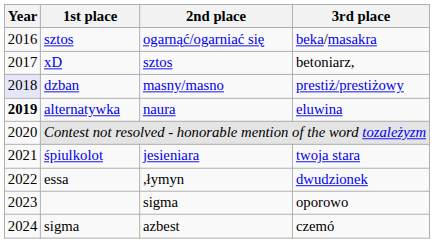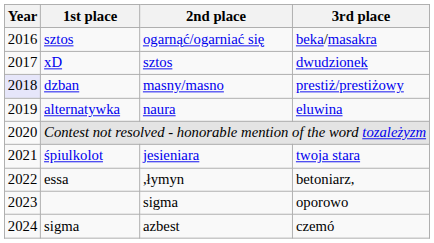xD | 3rd place: betoniarz, -> dwudzionek
alternatywka | Year: bold -> normal
essa | 3rd place: dwudzionek -> betoniarz,
